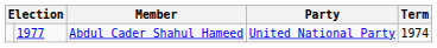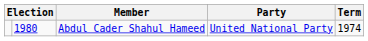Abdul Cader Shahul Hameed | column 2: 1977 -> 1980
